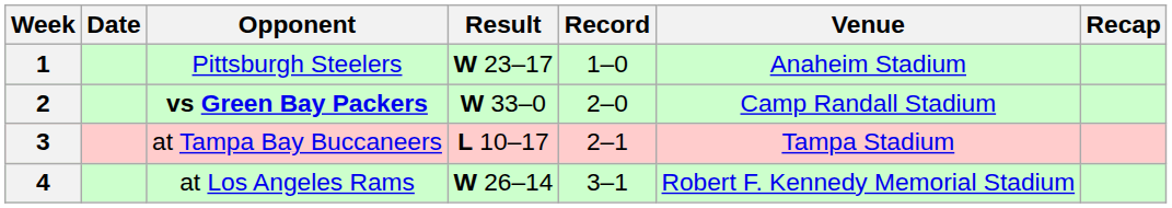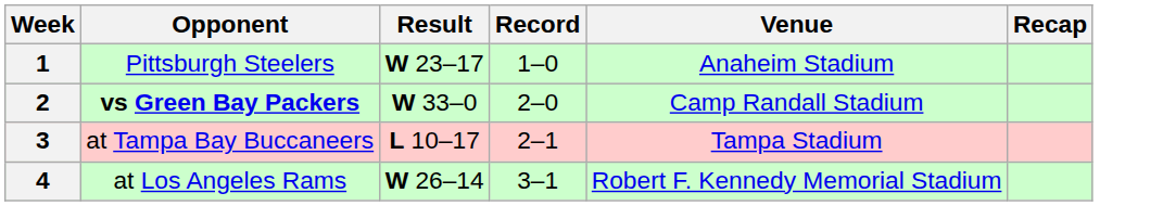- column: Date
